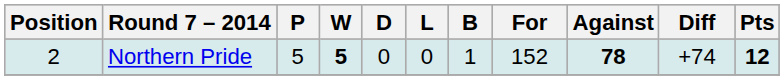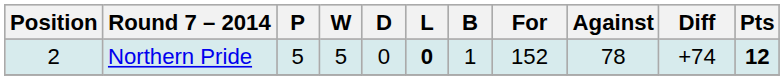Northern Pride | W: bold -> normal
Northern Pride | L: normal -> bold
Northern Pride | Against: bold -> normal
